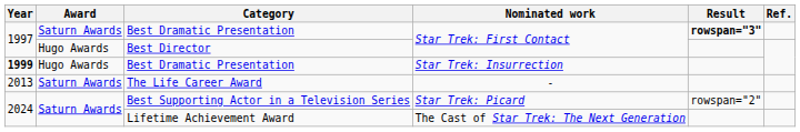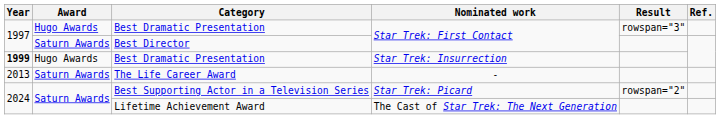Best Dramatic Presentation / Star Trek: First Contact | Award: Saturn Awards -> Hugo Awards
Best Dramatic Presentation / Star Trek: First Contact | Result: bold -> normal
Best Director | Award: Hugo Awards -> Saturn Awards
